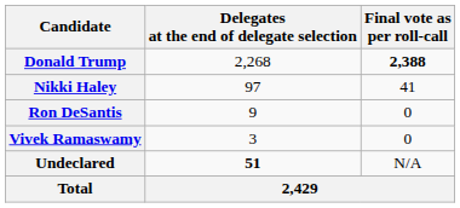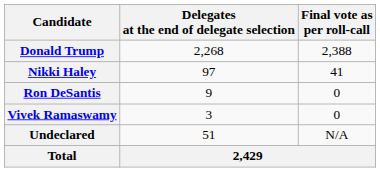Donald Trump | Final vote as per roll-call: bold -> normal
Undeclared | Delegates at the end of delegate selection: bold -> normal
